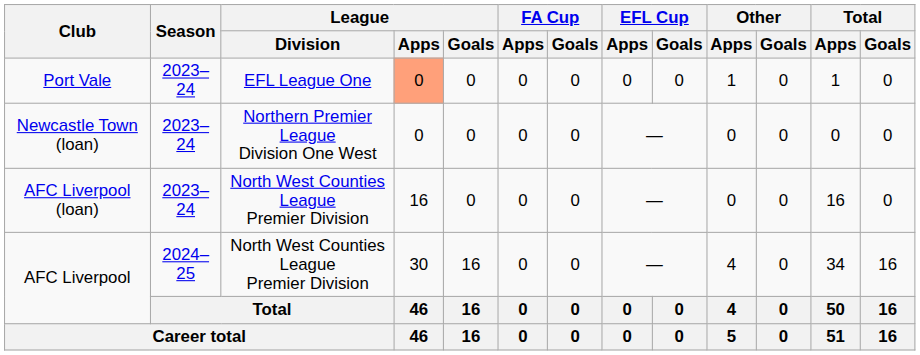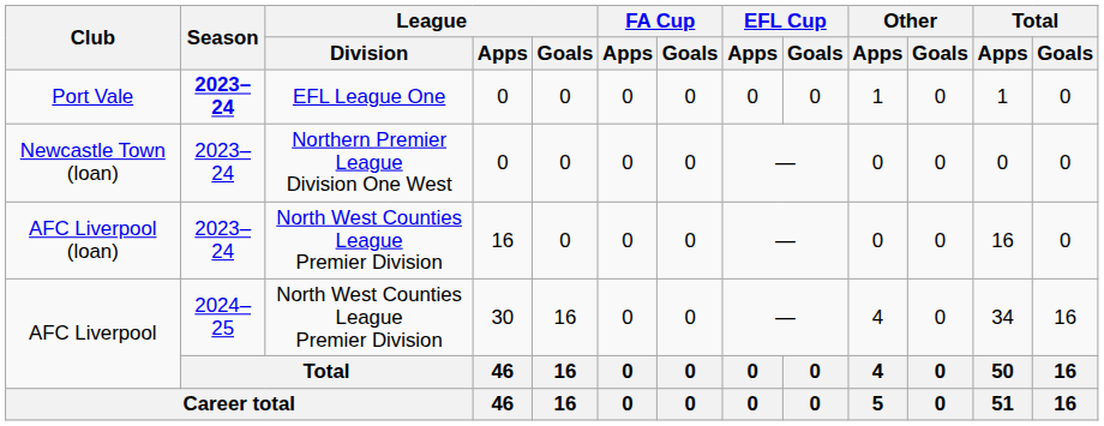Port Vale | Season: normal -> bold
Port Vale | League / Apps: lightsalmon background -> no background
